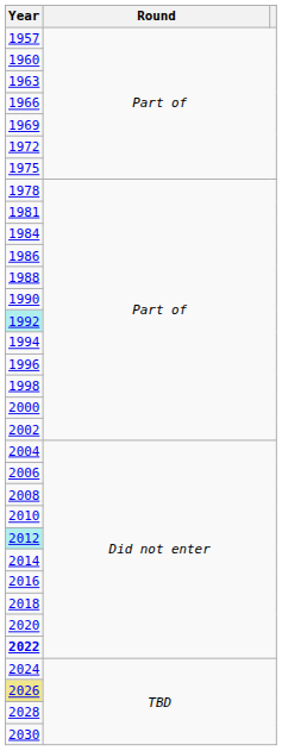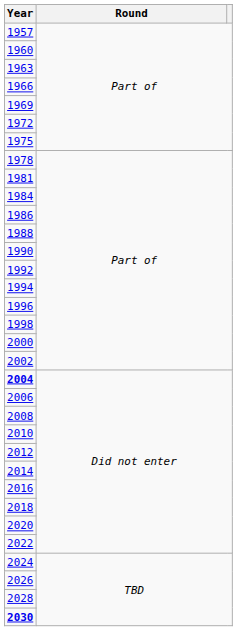1992 | Year: paleturquoise background -> no background
2004 | Year: normal -> bold
2012 | Year: paleturquoise background -> no background
2022 | Year: bold -> normal
2026 | Year: khaki background -> no background
2030 | Year: normal -> bold
